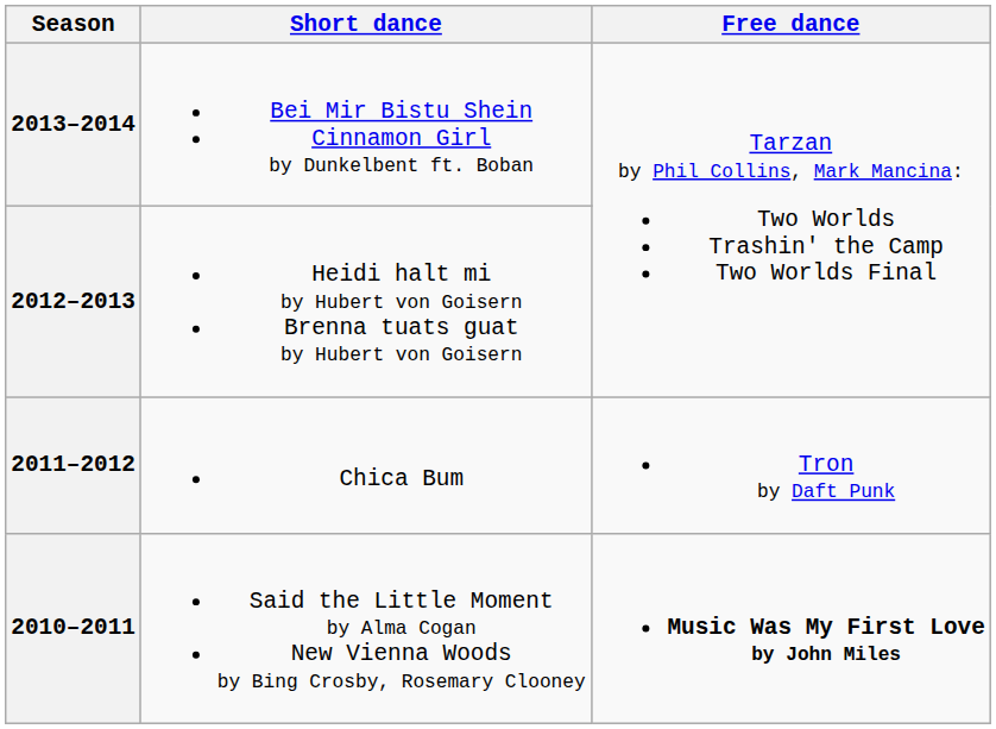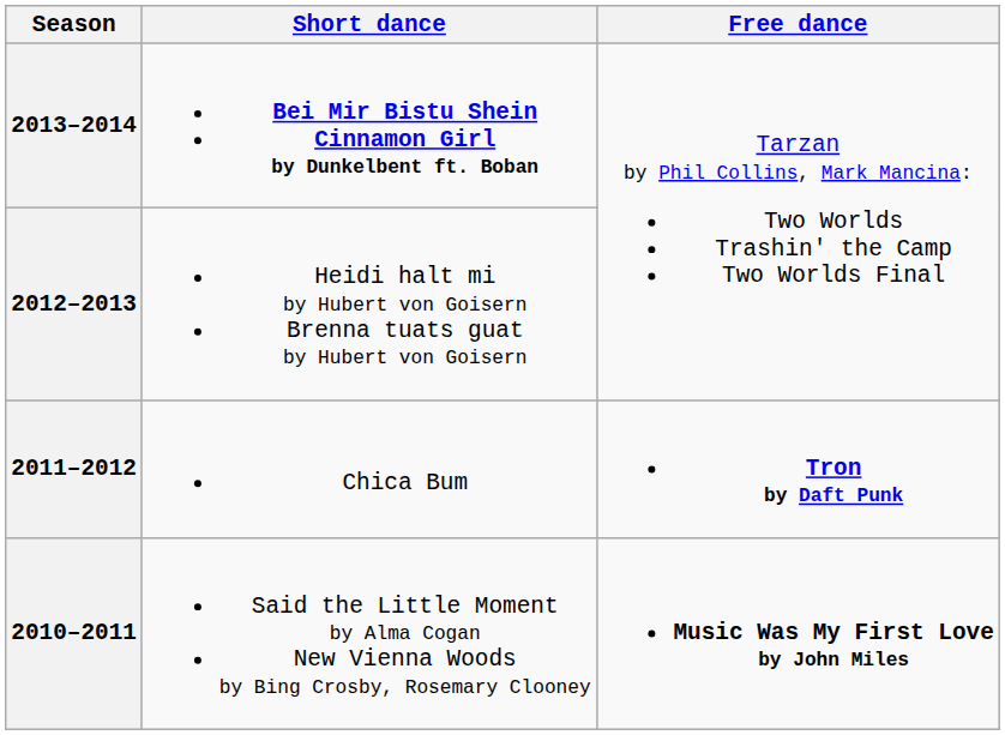2013–2014 | Short dance: normal -> bold
2011–2012 | Free dance: normal -> bold
